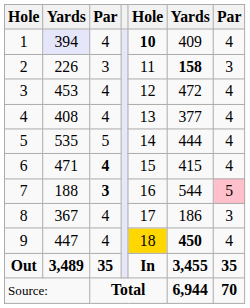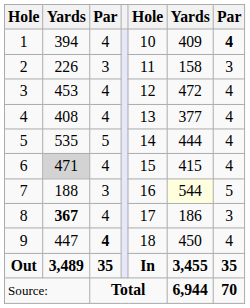1 | column 2: lavender background -> no background
1 | column 5: bold -> normal
1 | column 7: normal -> bold
2 | column 6: bold -> normal
6 | column 2: no background -> lightgrey background
6 | column 3: bold -> normal
7 | column 3: bold -> normal
7 | column 6: no background -> lightyellow background
7 | column 7: pink background -> no background
8 | column 2: normal -> bold
9 | column 3: normal -> bold
9 | column 5: gold background -> no background
9 | column 6: bold -> normal
